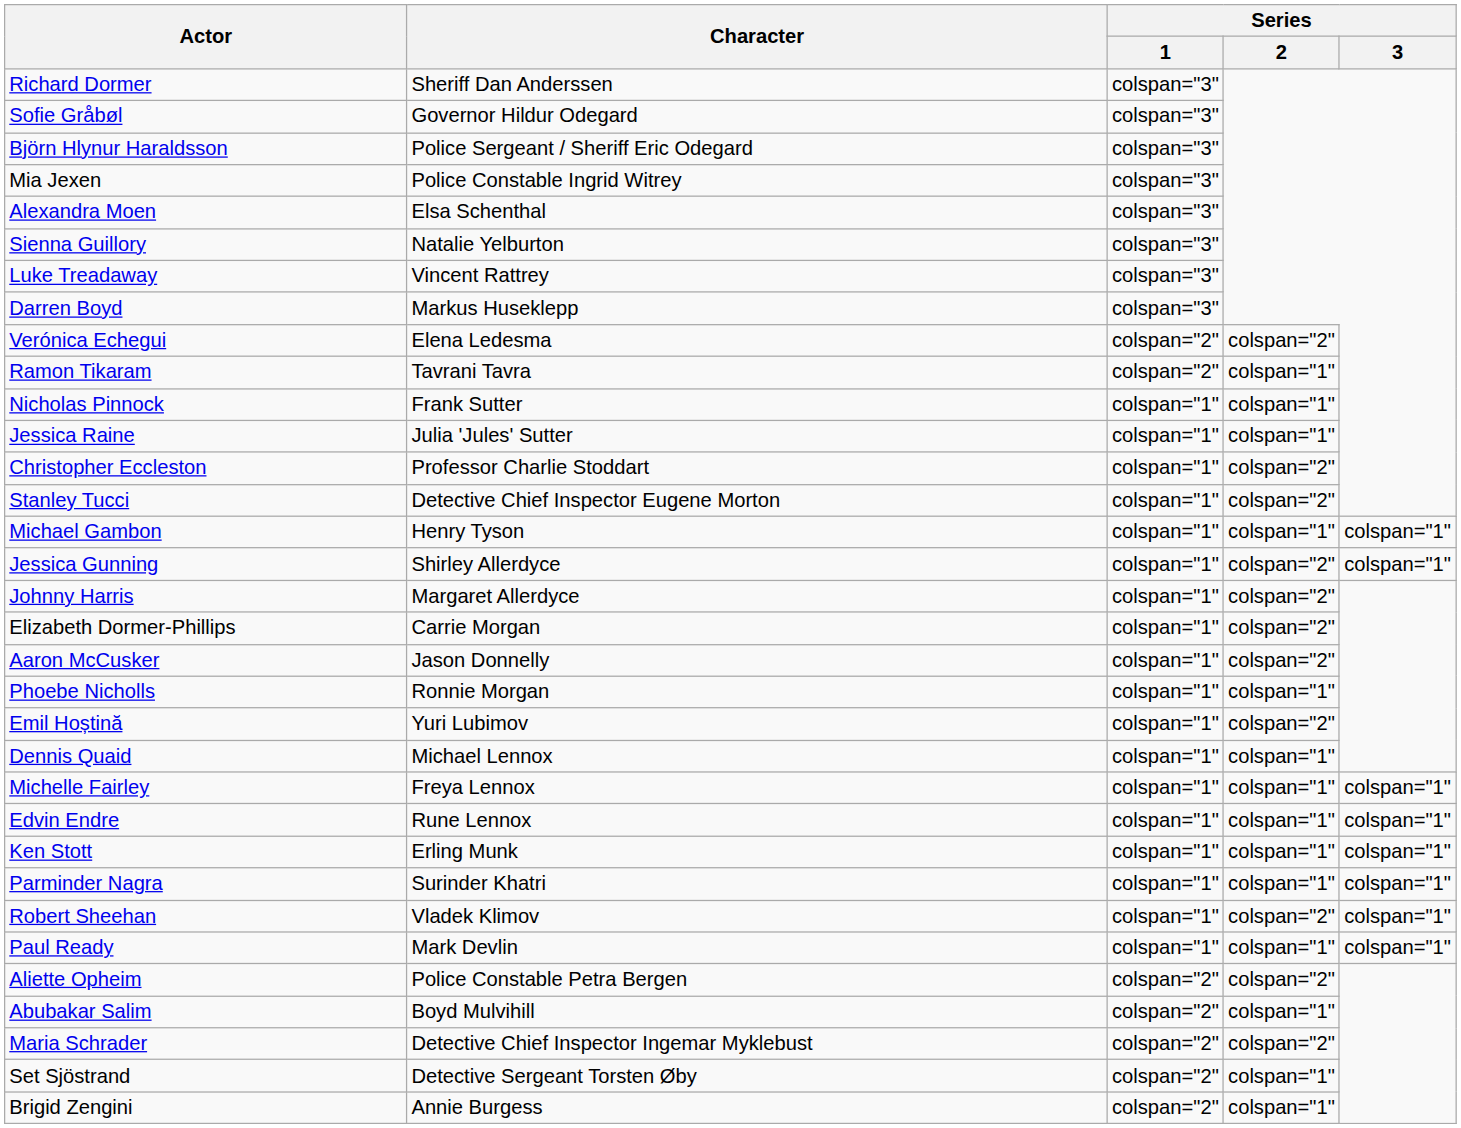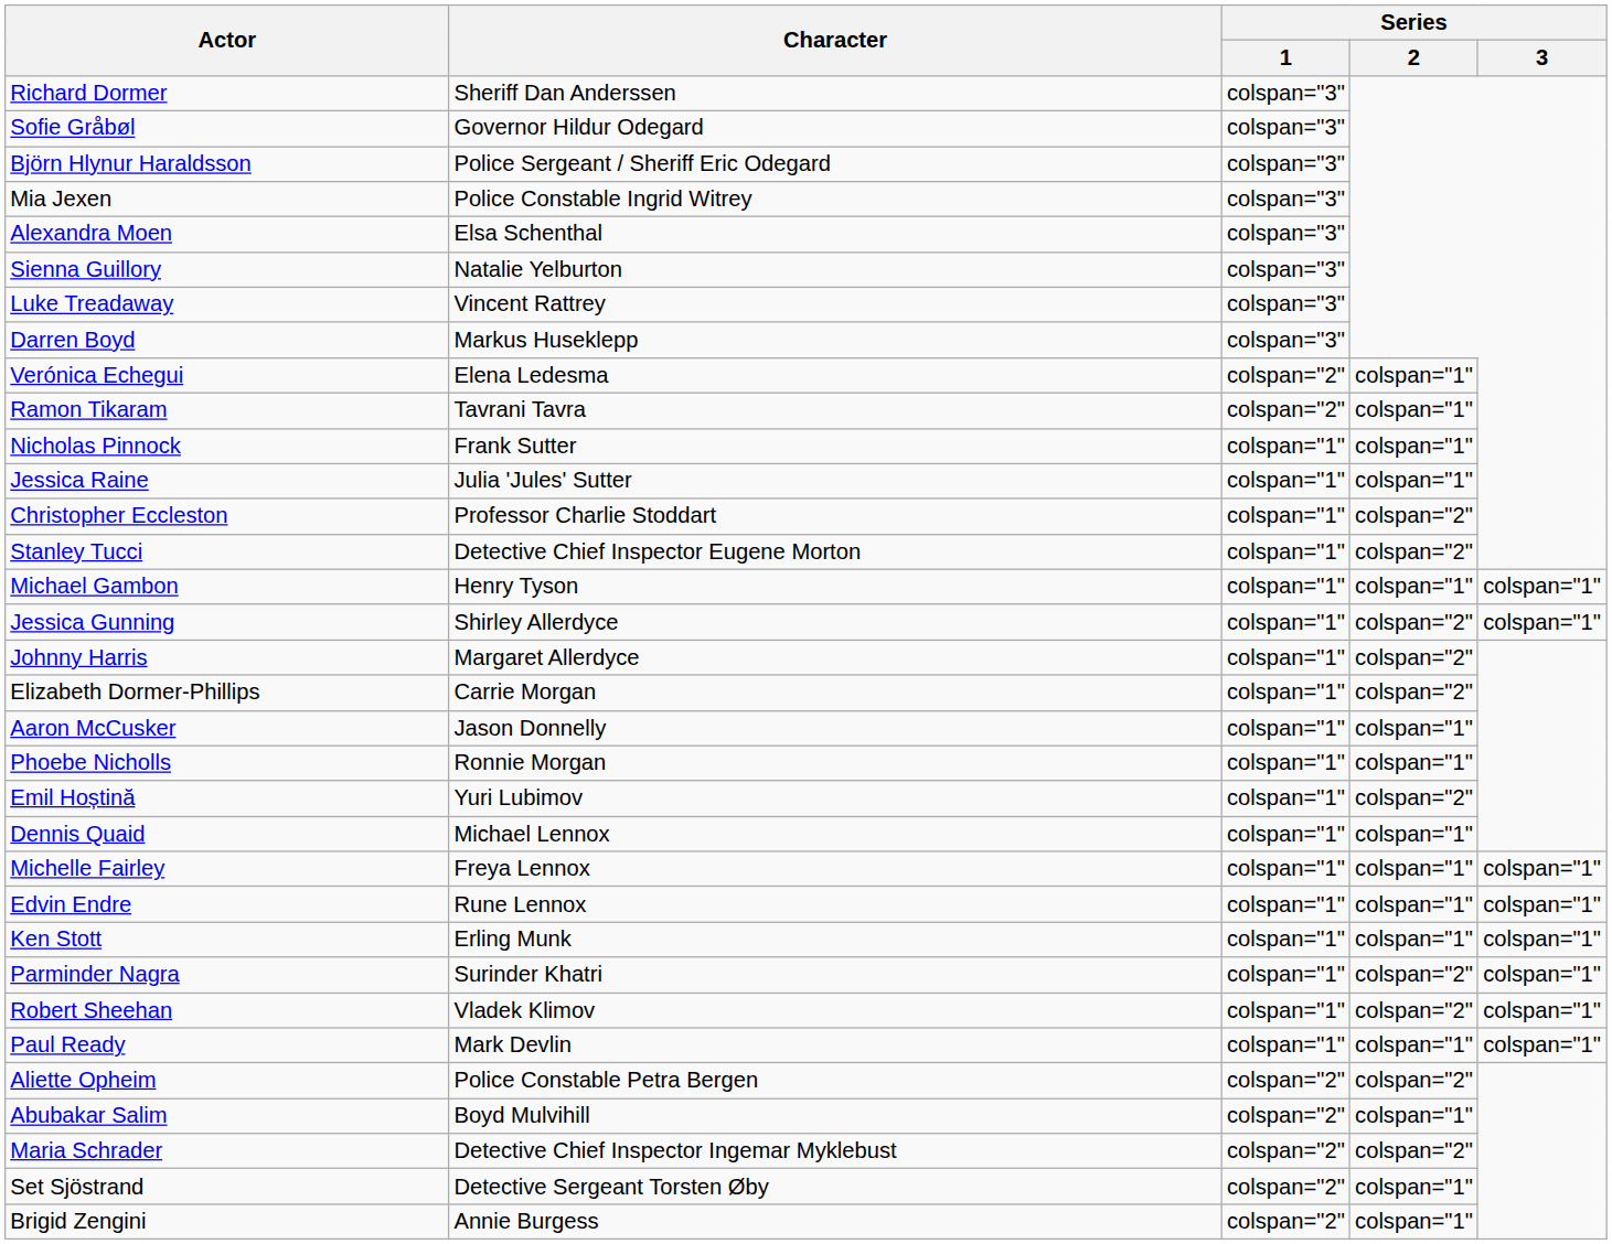Verónica Echegui | Series / 2: colspan="2" -> colspan="1"
Aaron McCusker | Series / 2: colspan="2" -> colspan="1"
Parminder Nagra | Series / 2: colspan="1" -> colspan="2"
